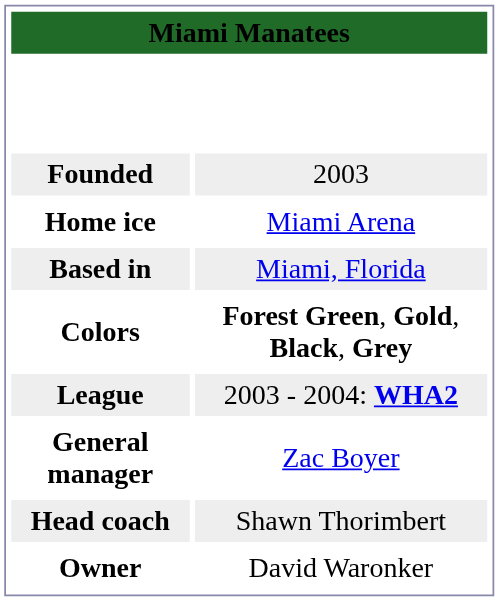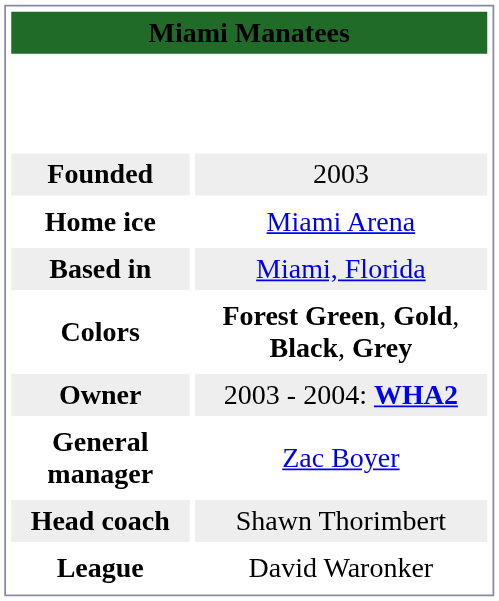row 6 | column 1: League -> Owner
row 9 | column 1: Owner -> League
